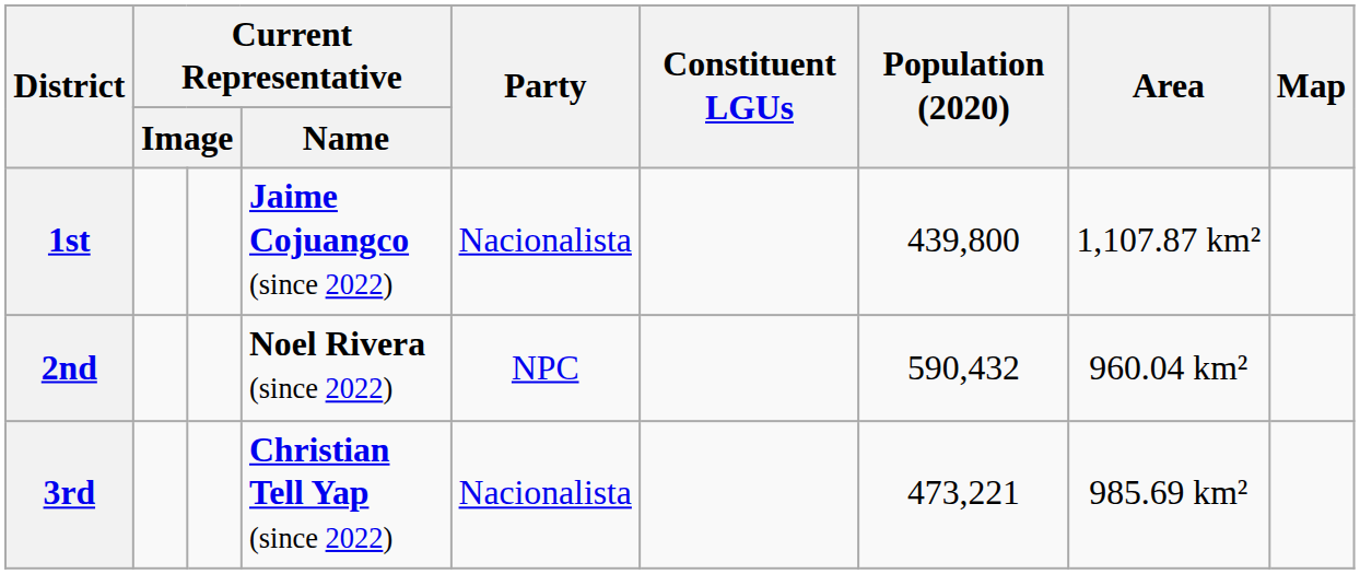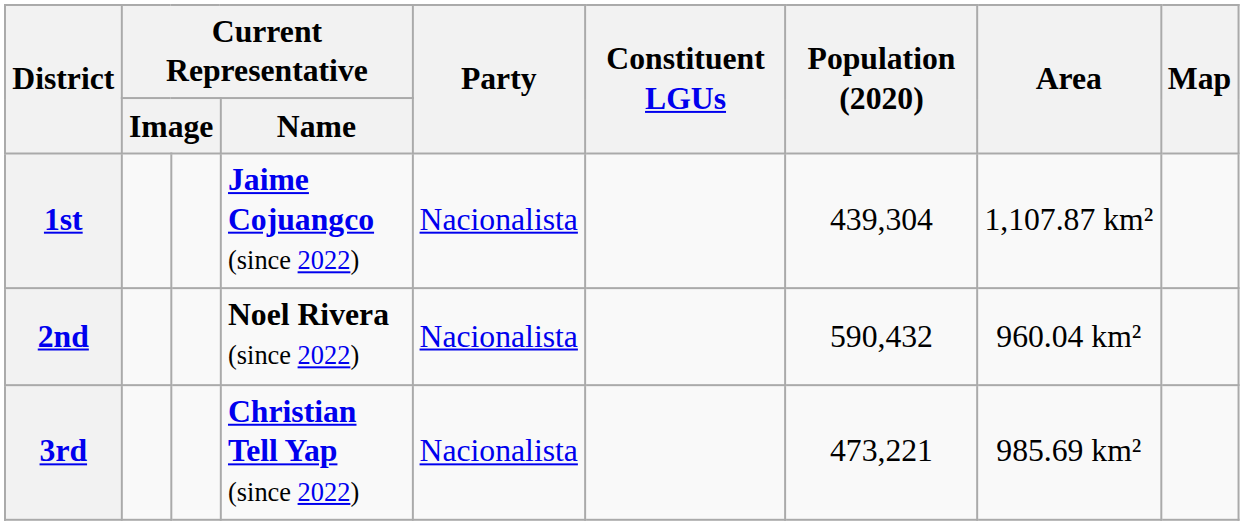1st | Population (2020): 439,800 -> 439,304
2nd | Party: NPC -> Nacionalista
